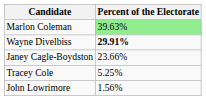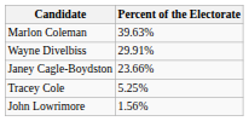Marlon Coleman | Percent of the Electorate: lightgreen background -> no background
Wayne Divelbiss | Percent of the Electorate: bold -> normal
